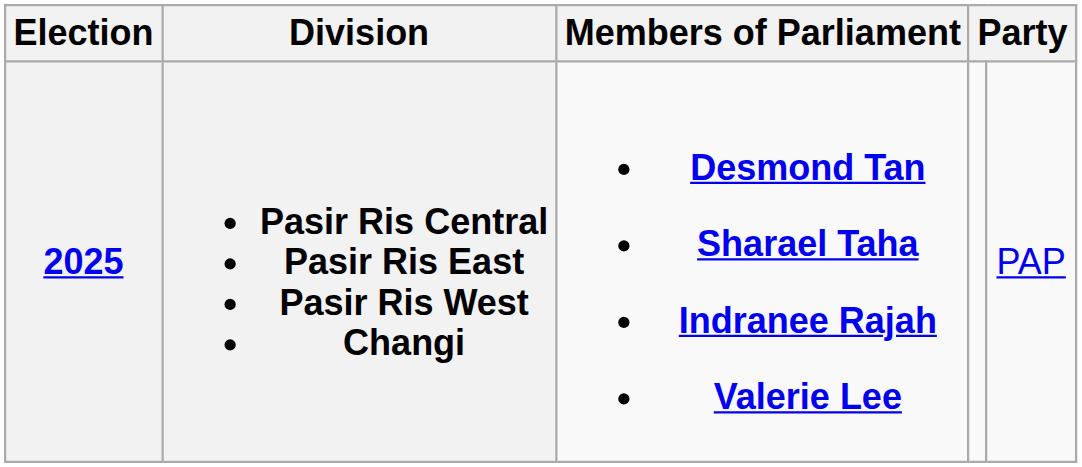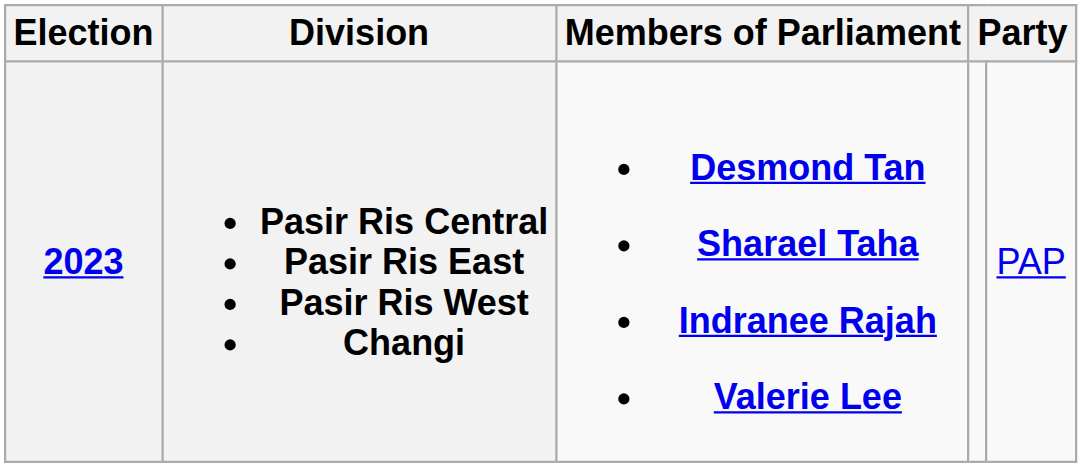Pasir Ris Central Pasir Ris East Pasir Ris West Changi | Election: 2025 -> 2023
